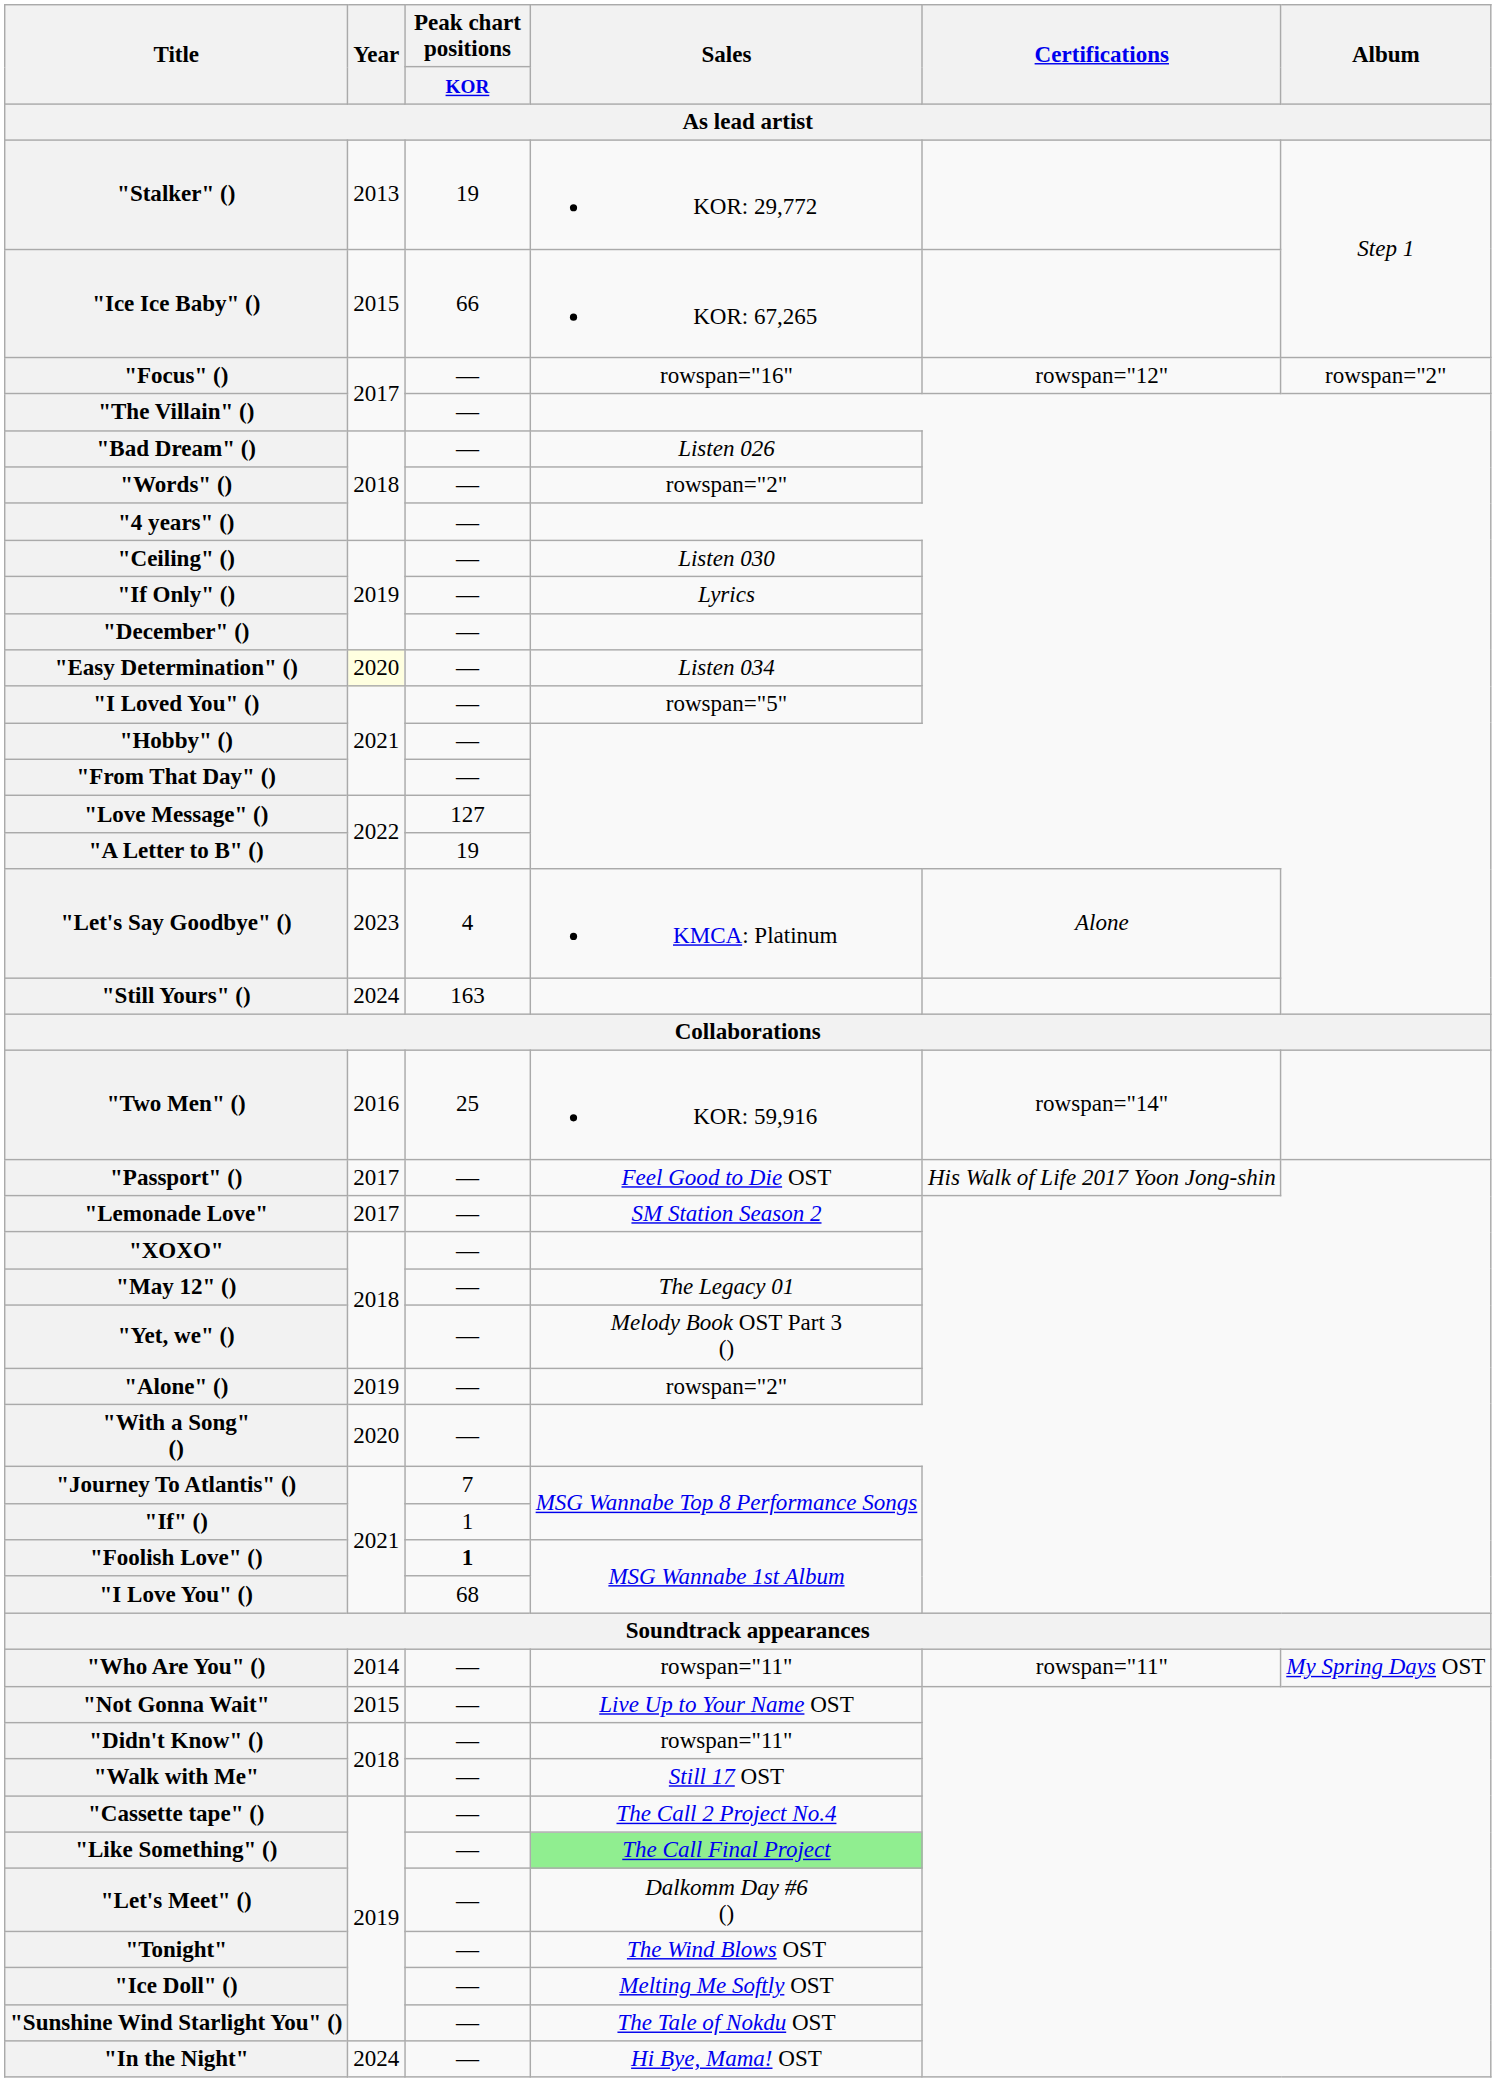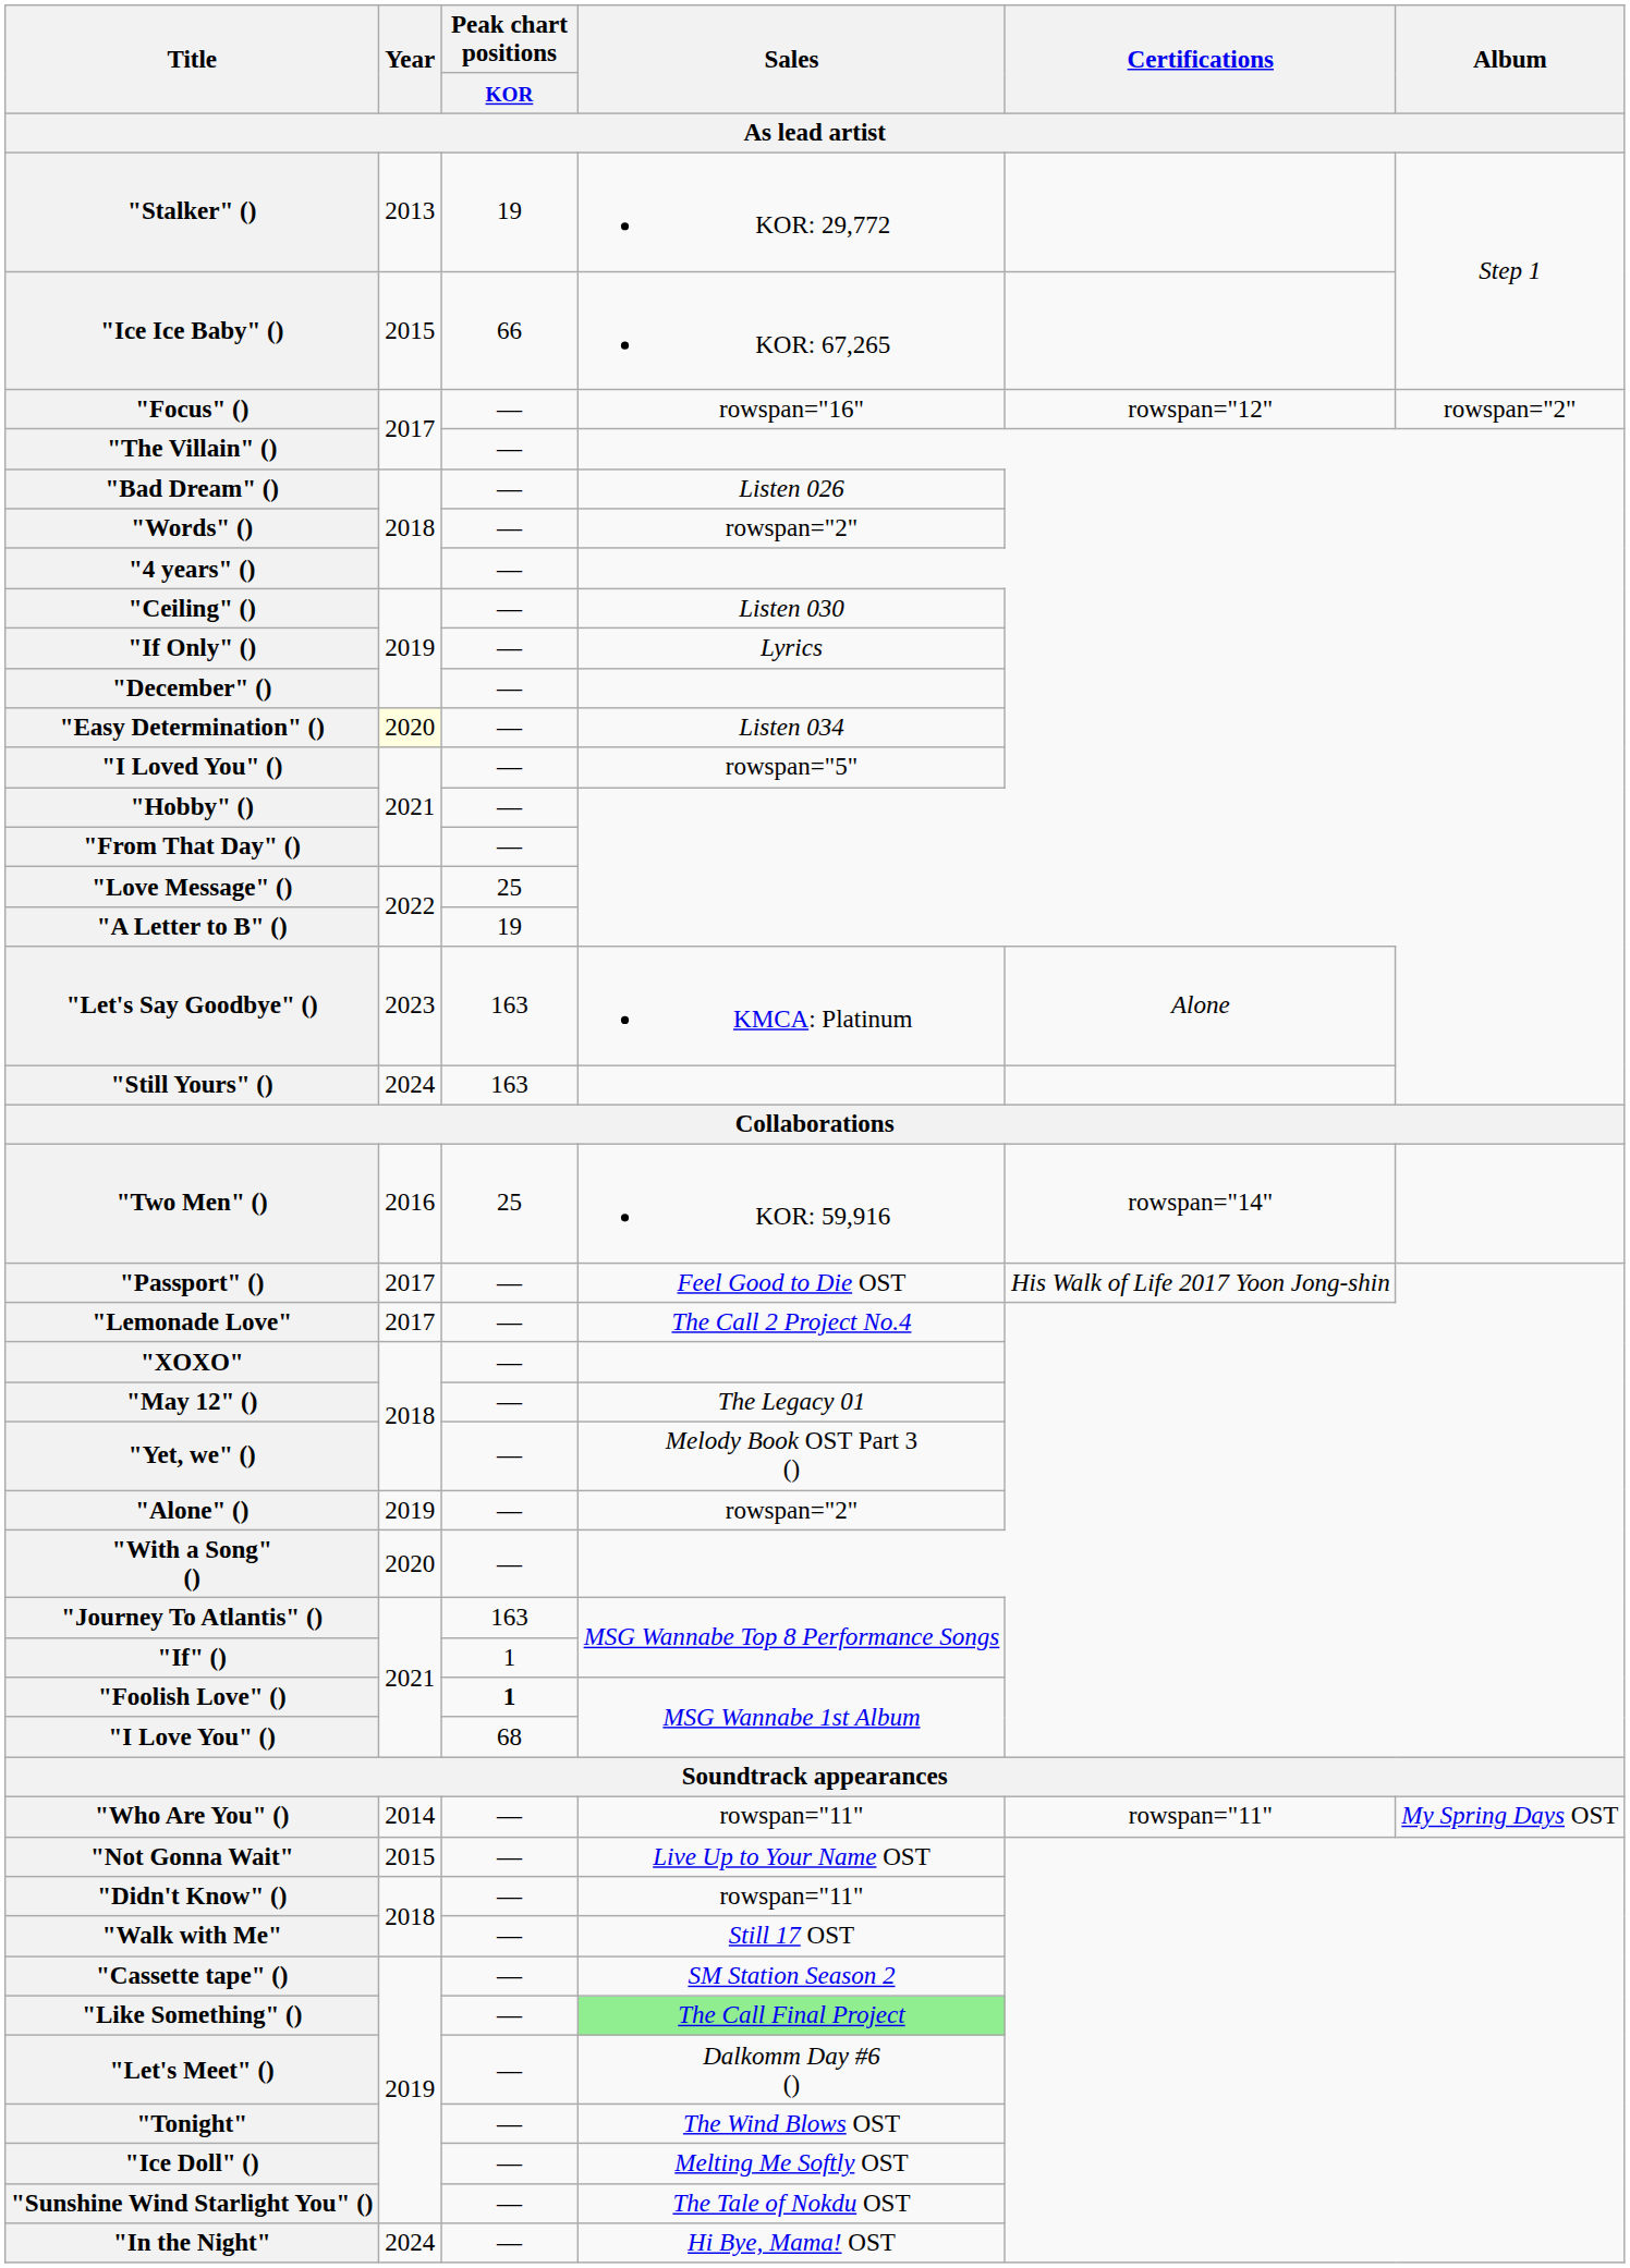"Love Message" () | Peak chart positions / KOR: 127 -> 25
"Let's Say Goodbye" () | Peak chart positions / KOR: 4 -> 163
"Lemonade Love" | Sales: SM Station Season 2 -> The Call 2 Project No.4
"Journey To Atlantis" () | Peak chart positions / KOR: 7 -> 163
"Cassette tape" () | Sales: The Call 2 Project No.4 -> SM Station Season 2
